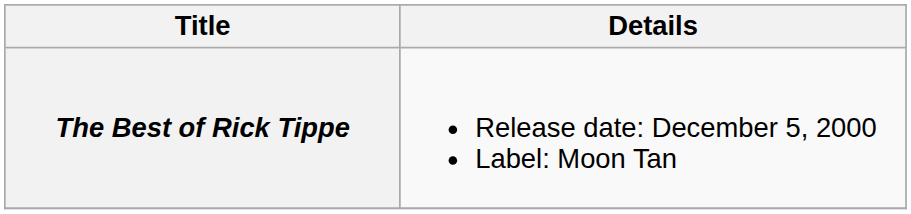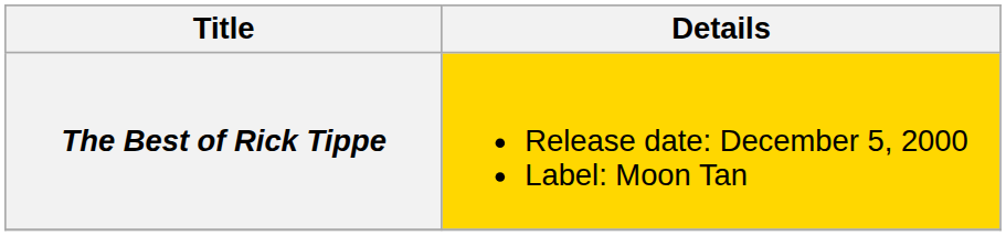The Best of Rick Tippe | Details: no background -> gold background
